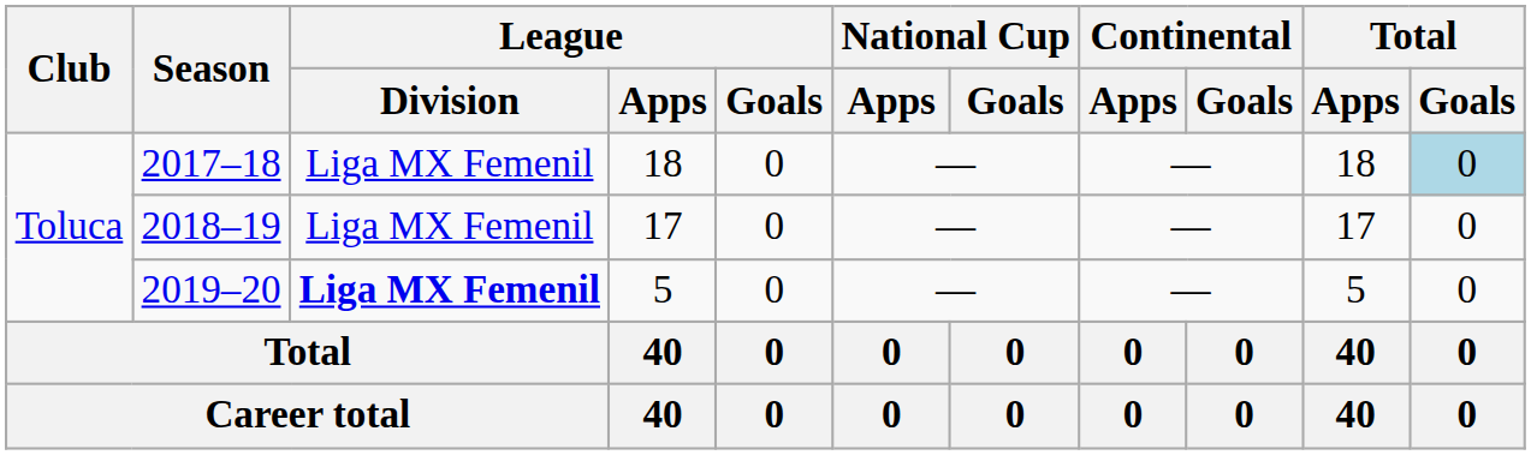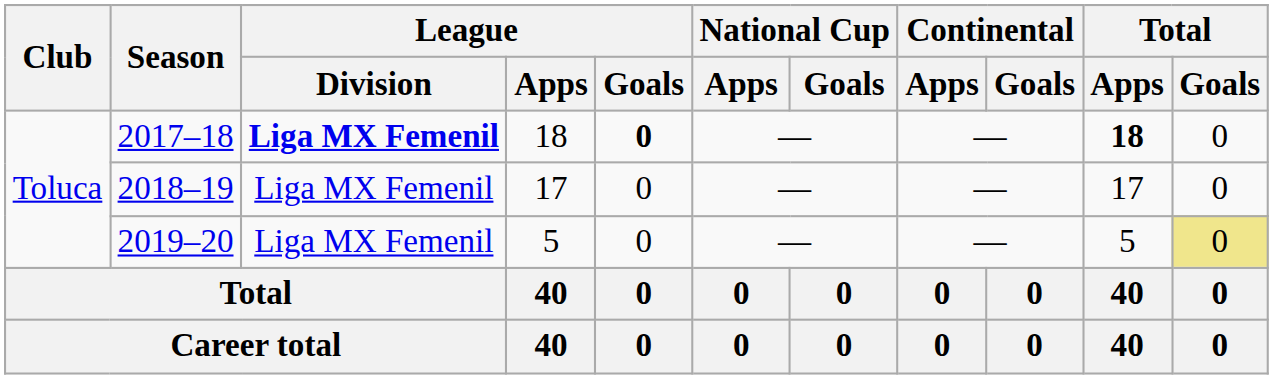2017–18 | League / Division: normal -> bold
2017–18 | League / Goals: normal -> bold
2017–18 | Total / Apps: normal -> bold
2017–18 | Total / Goals: lightblue background -> no background
2019–20 | League / Division: bold -> normal
2019–20 | Total / Goals: no background -> khaki background
